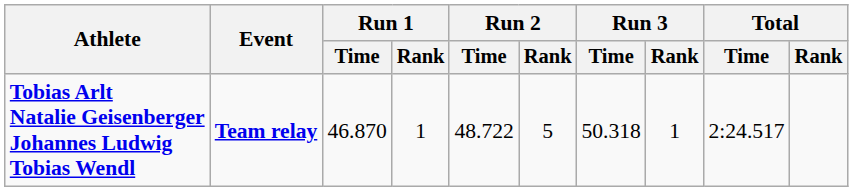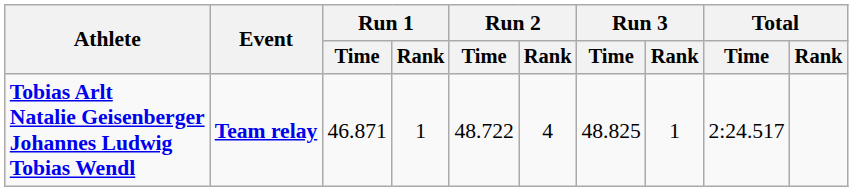row 3 | Run 1 / Time: 46.870 -> 46.871
row 3 | Run 2 / Rank: 5 -> 4
row 3 | Run 3 / Time: 50.318 -> 48.825
